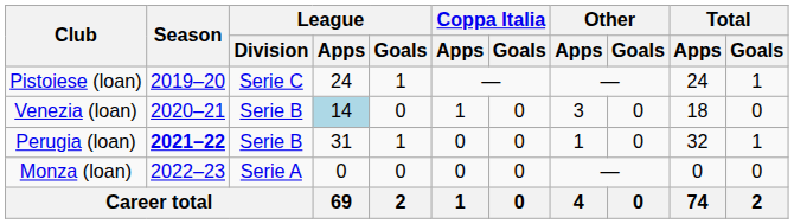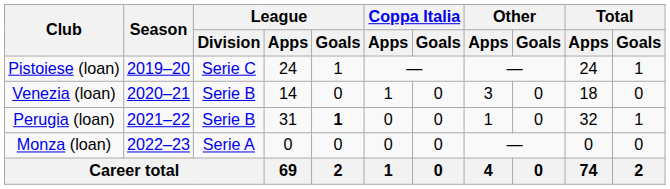Venezia (loan) | League / Apps: lightblue background -> no background
Perugia (loan) | Season: bold -> normal
Perugia (loan) | League / Goals: normal -> bold
